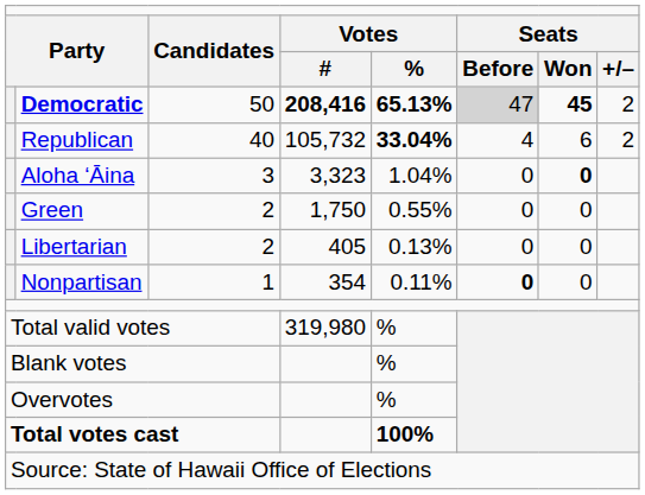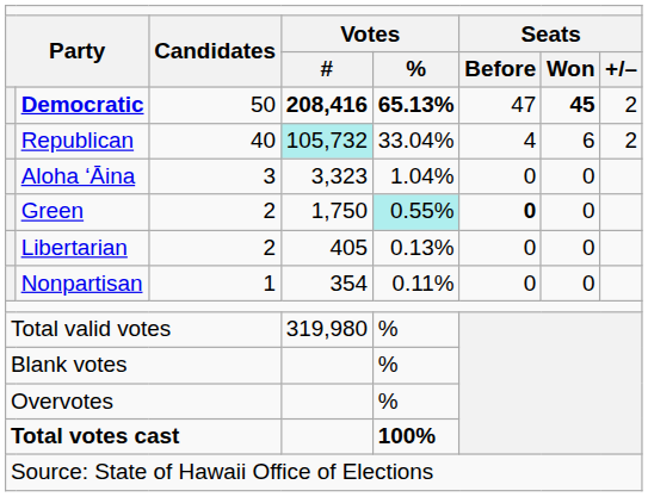Democratic | column 6: lightgrey background -> no background
Republican | column 4: no background -> paleturquoise background
Republican | column 5: bold -> normal
Aloha ʻĀina | column 7: bold -> normal
Green | column 5: no background -> paleturquoise background
Green | column 6: normal -> bold
Nonpartisan | column 6: bold -> normal
